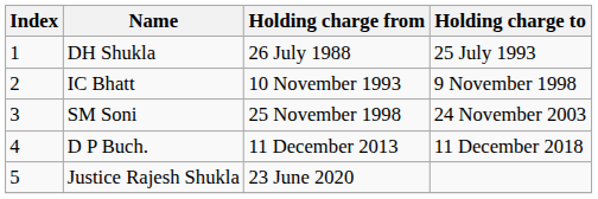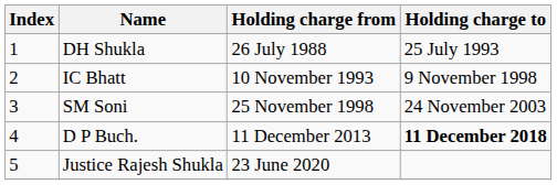D P Buch. | Holding charge to: normal -> bold
